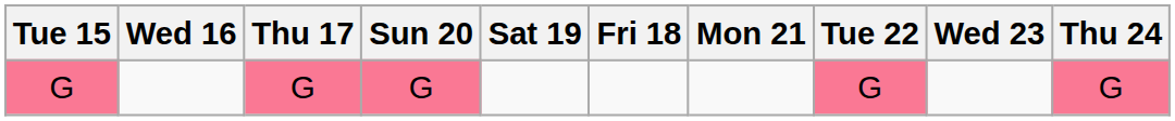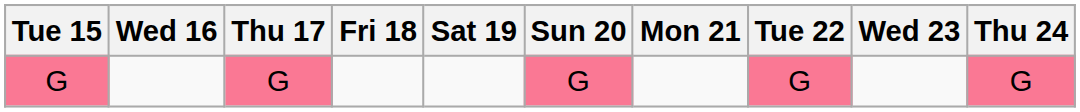columns swapped: Fri 18 <-> Sun 20
